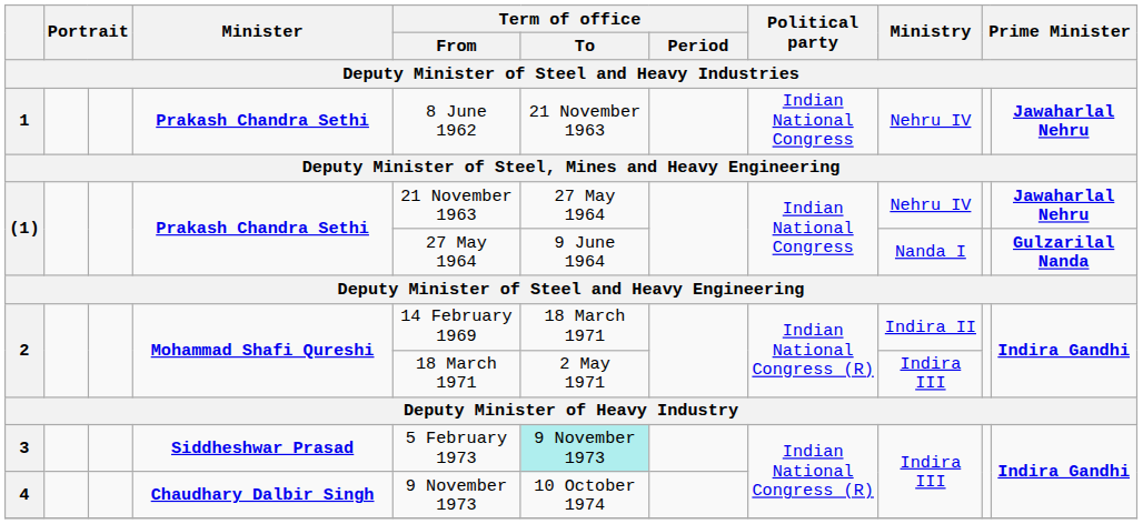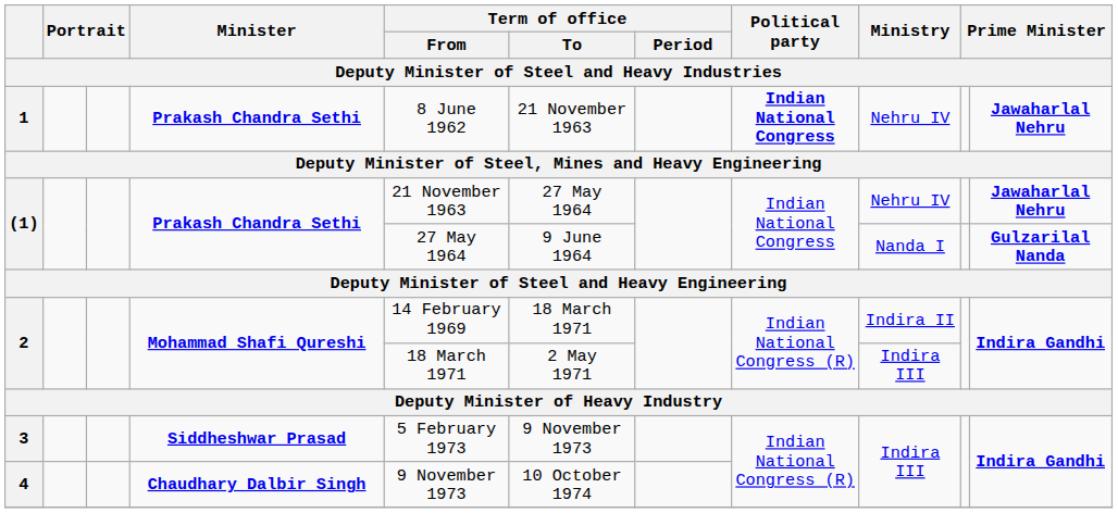1 | Political party: normal -> bold
3 | Term of office / To: paleturquoise background -> no background
